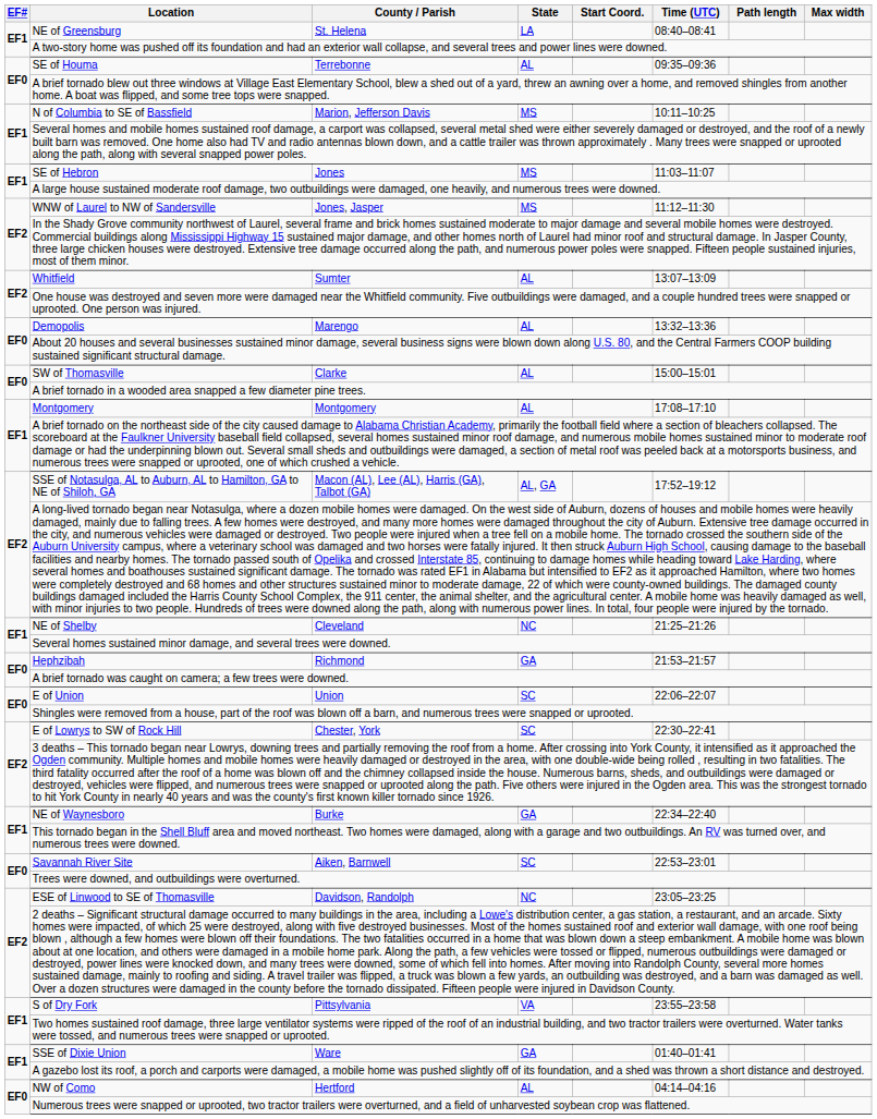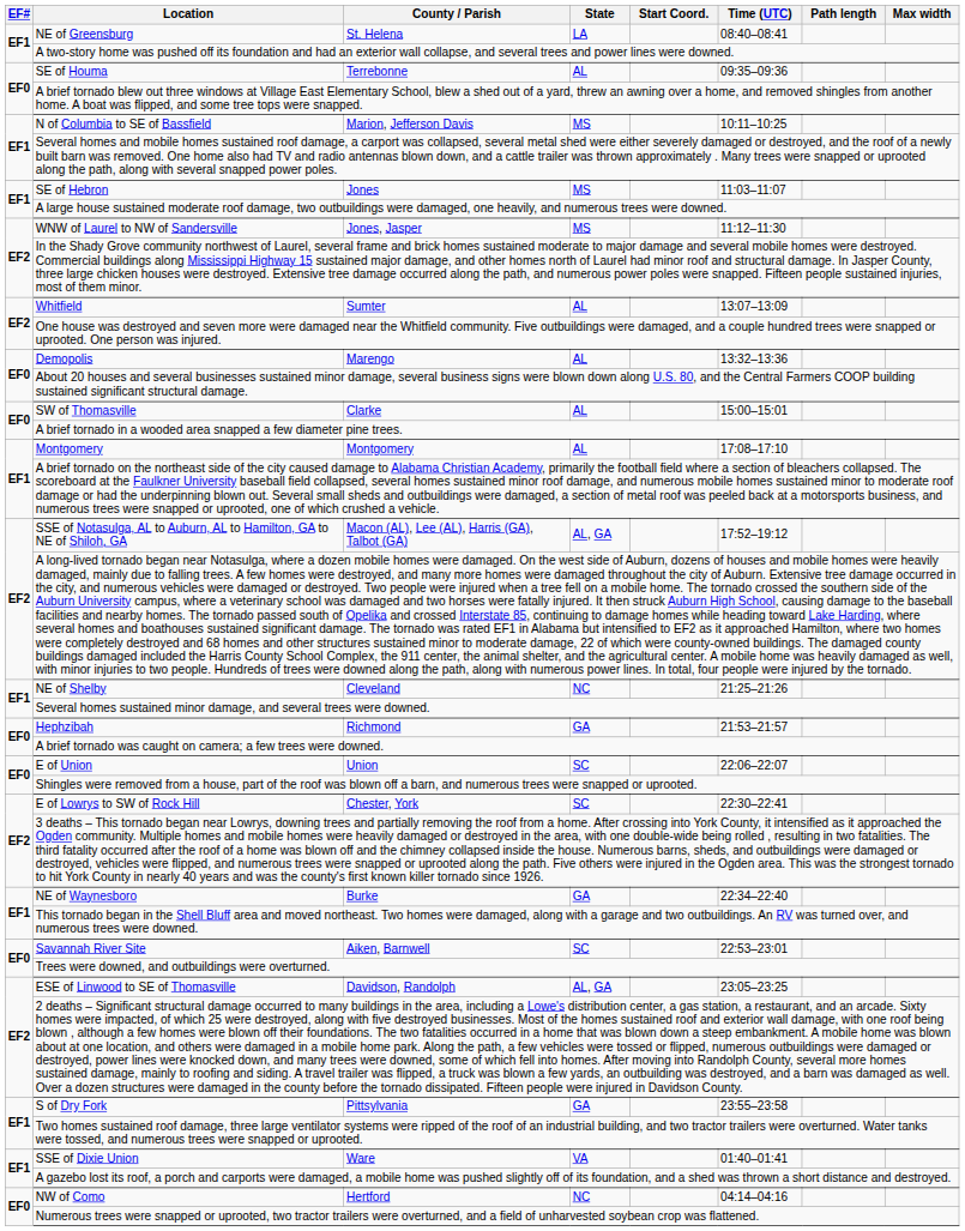ESE of Linwood to SE of Thomasville | State: NC -> AL, GA
S of Dry Fork | State: VA -> GA
SSE of Dixie Union | State: GA -> VA
NW of Como | State: AL -> NC
